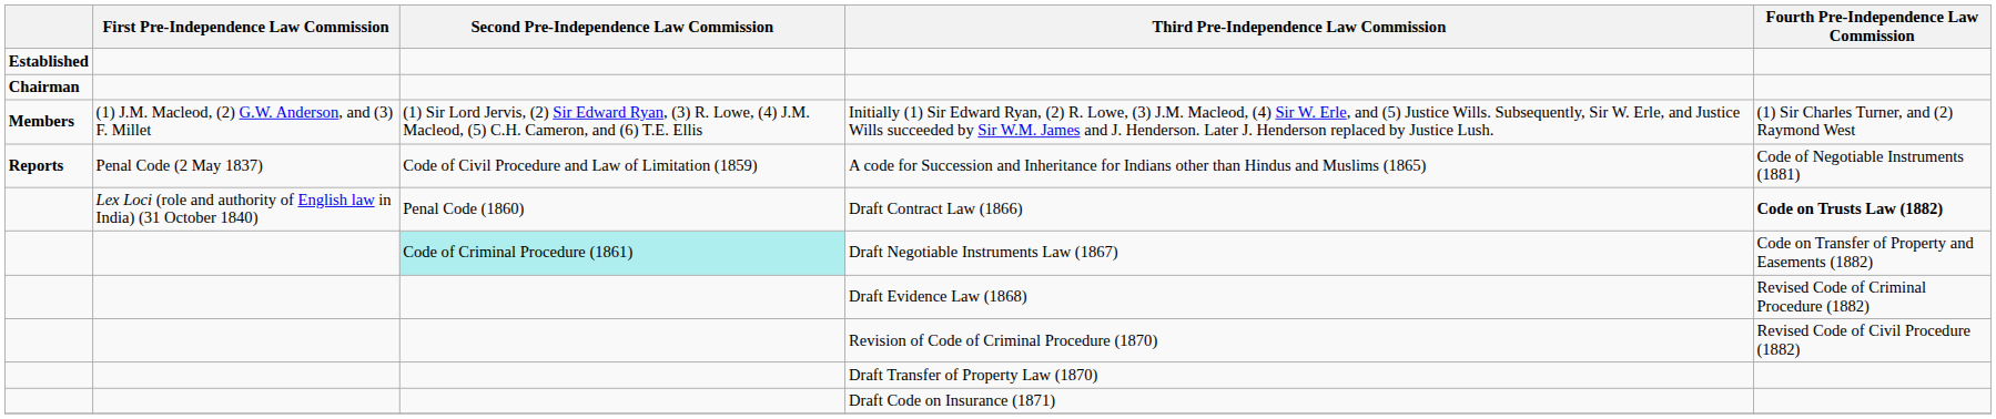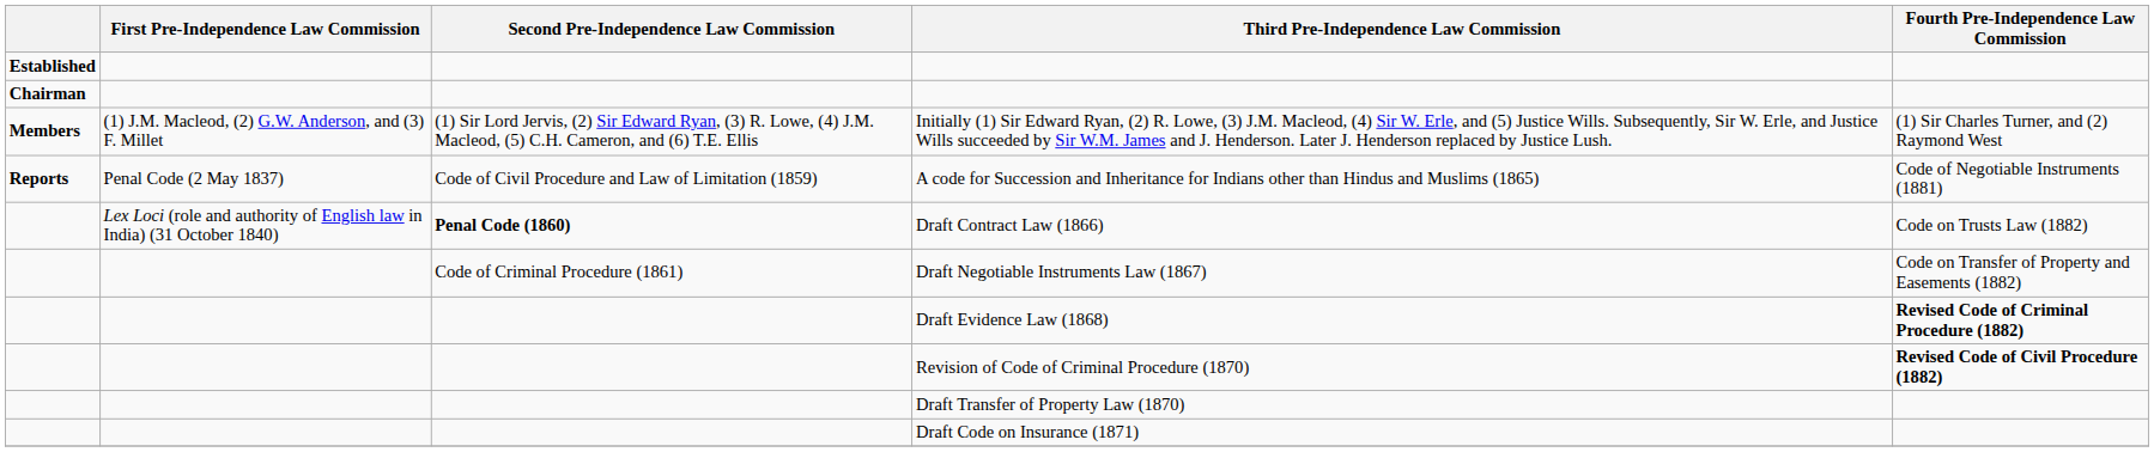Draft Contract Law (1866) | Second Pre-Independence Law Commission: normal -> bold
Draft Contract Law (1866) | Fourth Pre-Independence Law Commission: bold -> normal
Draft Negotiable Instruments Law (1867) | Second Pre-Independence Law Commission: paleturquoise background -> no background
Draft Evidence Law (1868) | Fourth Pre-Independence Law Commission: normal -> bold
Revision of Code of Criminal Procedure (1870) | Fourth Pre-Independence Law Commission: normal -> bold
